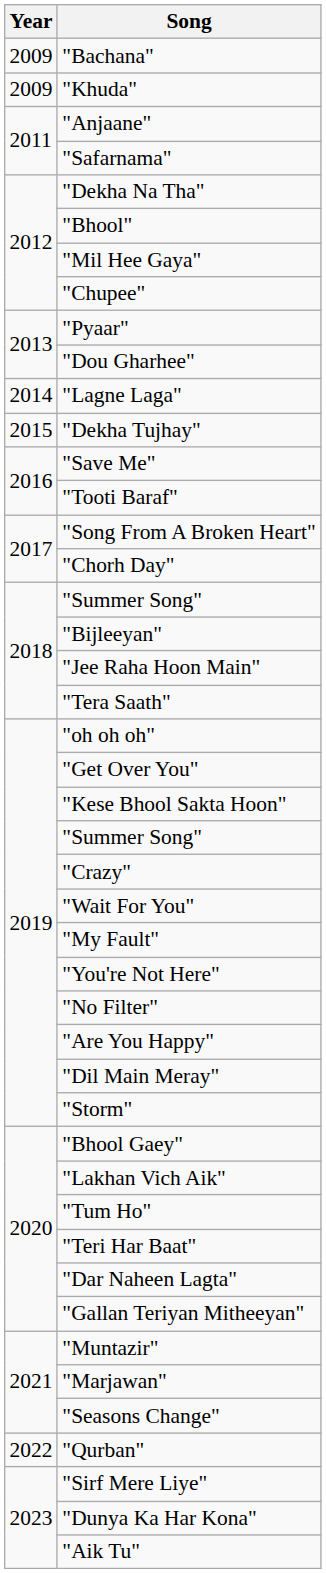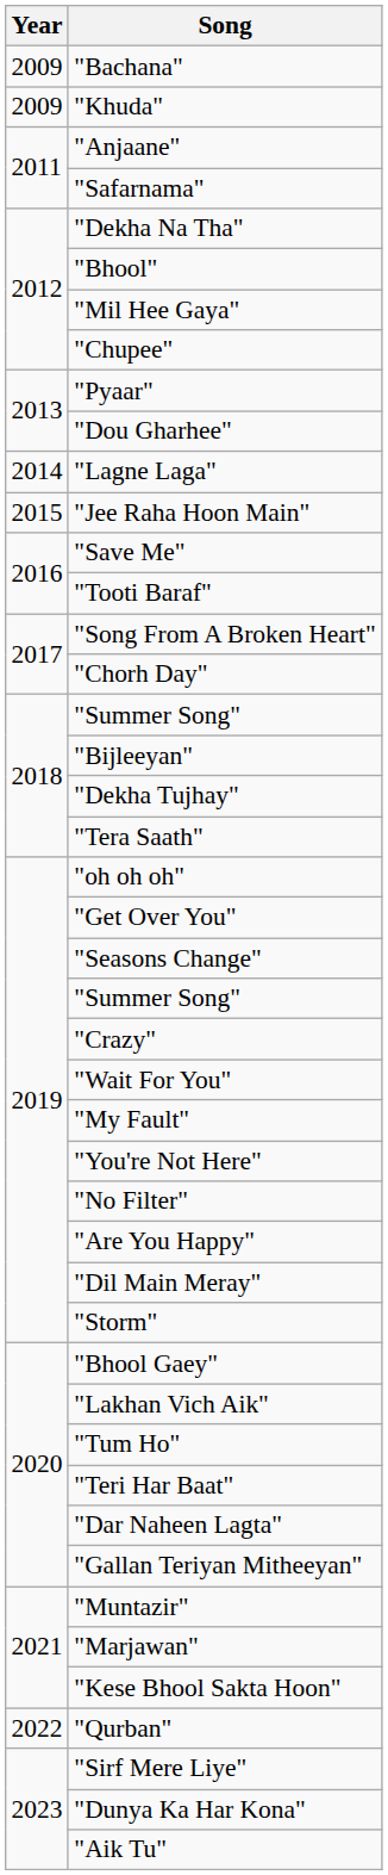row 13 | Song: "Dekha Tujhay" -> "Jee Raha Hoon Main"
row 20 | Song: "Jee Raha Hoon Main" -> "Dekha Tujhay"
row 24 | Song: "Kese Bhool Sakta Hoon" -> "Seasons Change"
row 42 | Song: "Seasons Change" -> "Kese Bhool Sakta Hoon"
